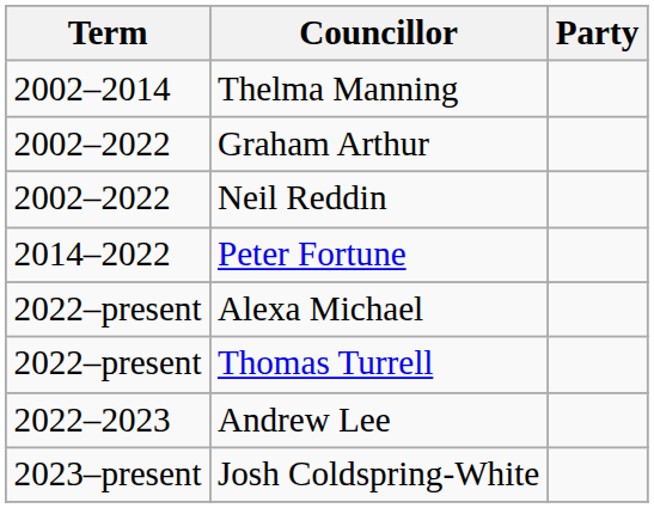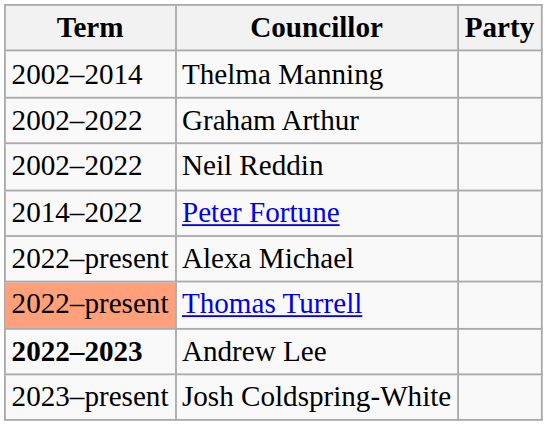Thomas Turrell | Term: no background -> lightsalmon background
Andrew Lee | Term: normal -> bold
